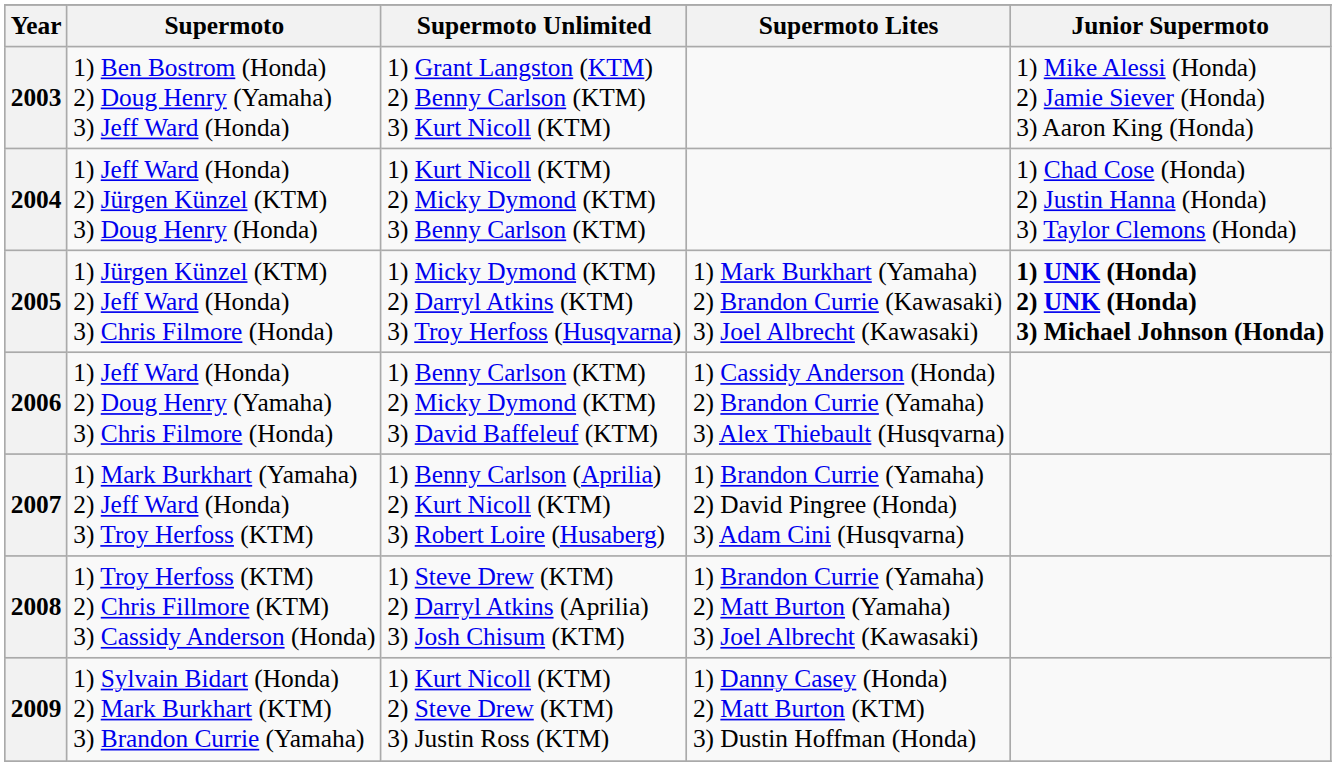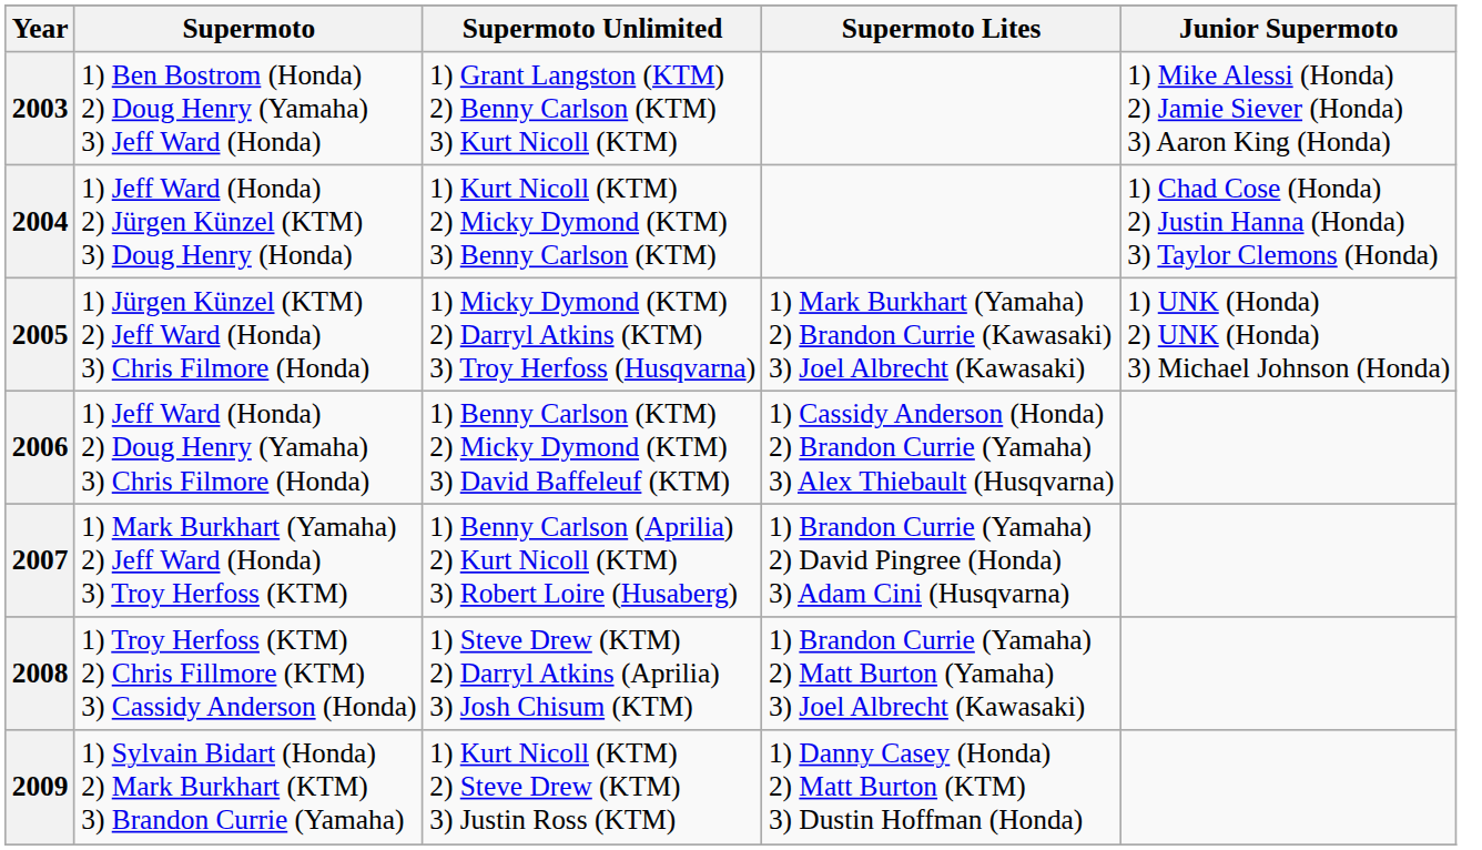2005 | Junior Supermoto: bold -> normal
